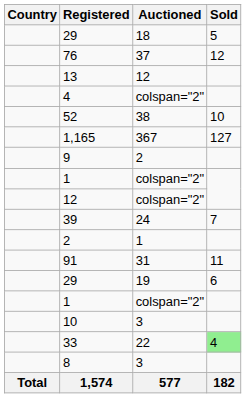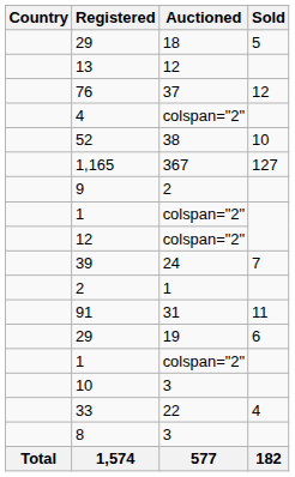rows swapped: 76 <-> 13
33 | Sold: lightgreen background -> no background
